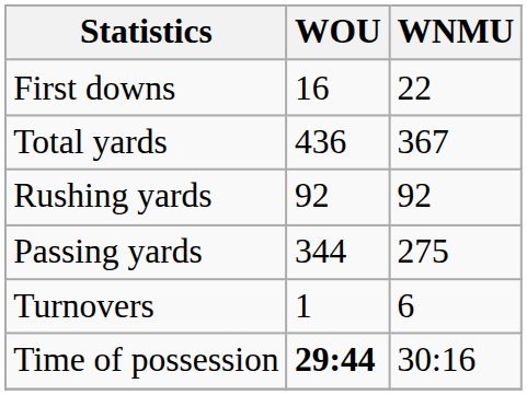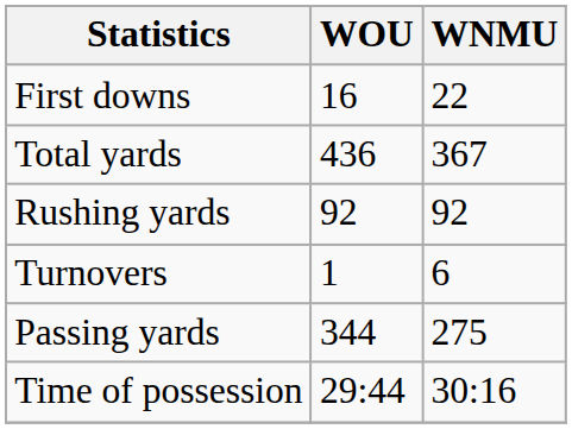rows swapped: Passing yards <-> Turnovers
Time of possession | WOU: bold -> normal
